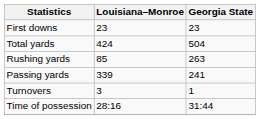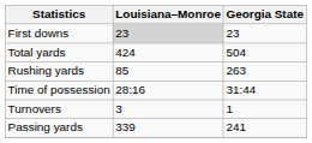First downs | Louisiana–Monroe: no background -> lightgrey background
rows swapped: Passing yards <-> Time of possession
